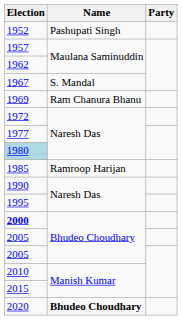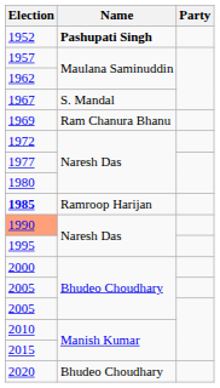1952 | Name: normal -> bold
1980 | Election: lightblue background -> no background
1985 | Election: normal -> bold
1990 | Election: no background -> lightsalmon background
2000 | Election: bold -> normal
2020 | Name: bold -> normal
